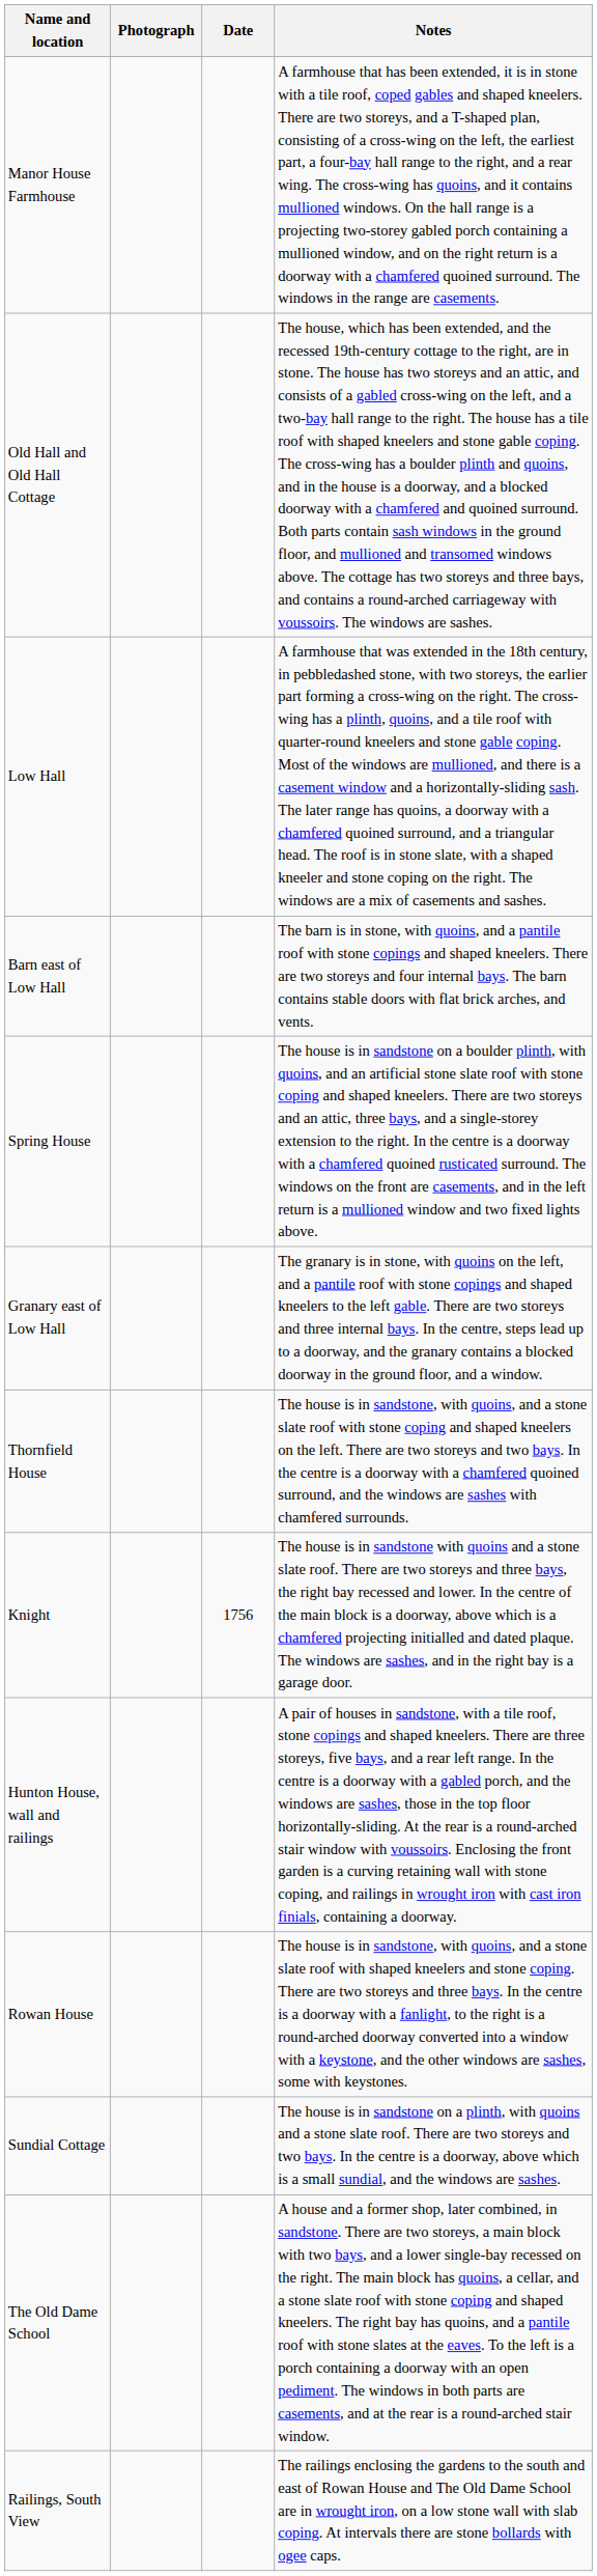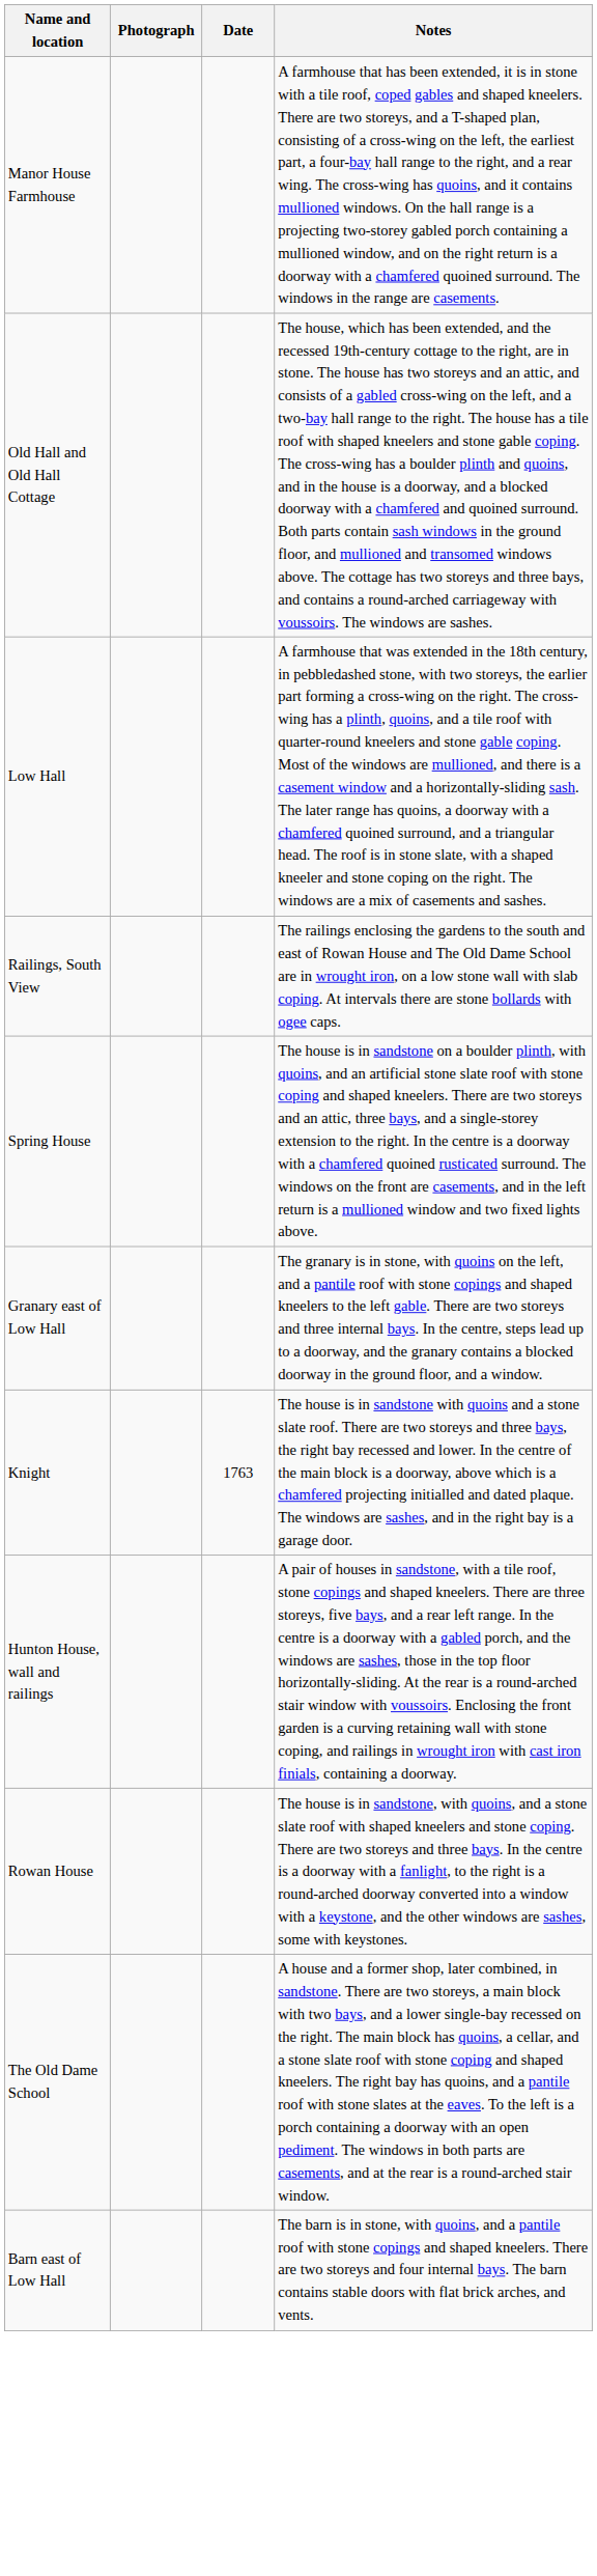rows swapped: Barn east of Low Hall <-> Railings, South View
- row: Thornfield House | The house is in sandstone, with quoins, and a stone slate roof with stone coping and shaped kneelers on the left. There are two storeys and two bays. In the centre is a doorway with a chamfered quoined surround, and the windows are sashes with chamfered surrounds.
Knight | Date: 1756 -> 1763
- row: Sundial Cottage | The house is in sandstone on a plinth, with quoins and a stone slate roof. There are two storeys and two bays. In the centre is a doorway, above which is a small sundial, and the windows are sashes.
